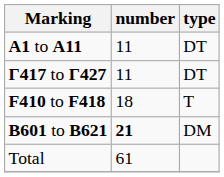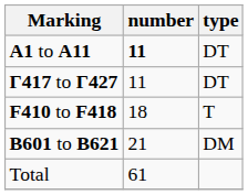A1 to A11 | number: normal -> bold
B601 to B621 | number: bold -> normal
